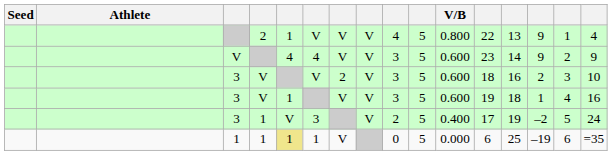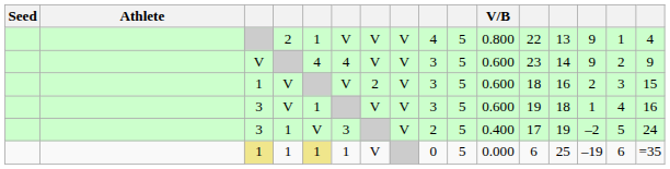row 4 | column 3: 3 -> 1
row 4 | column 16: 10 -> 15
row 7 | column 3: no background -> khaki background
